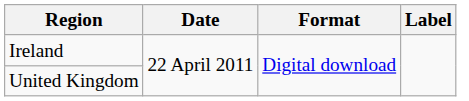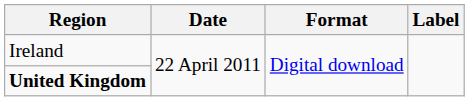United Kingdom | Region: normal -> bold
